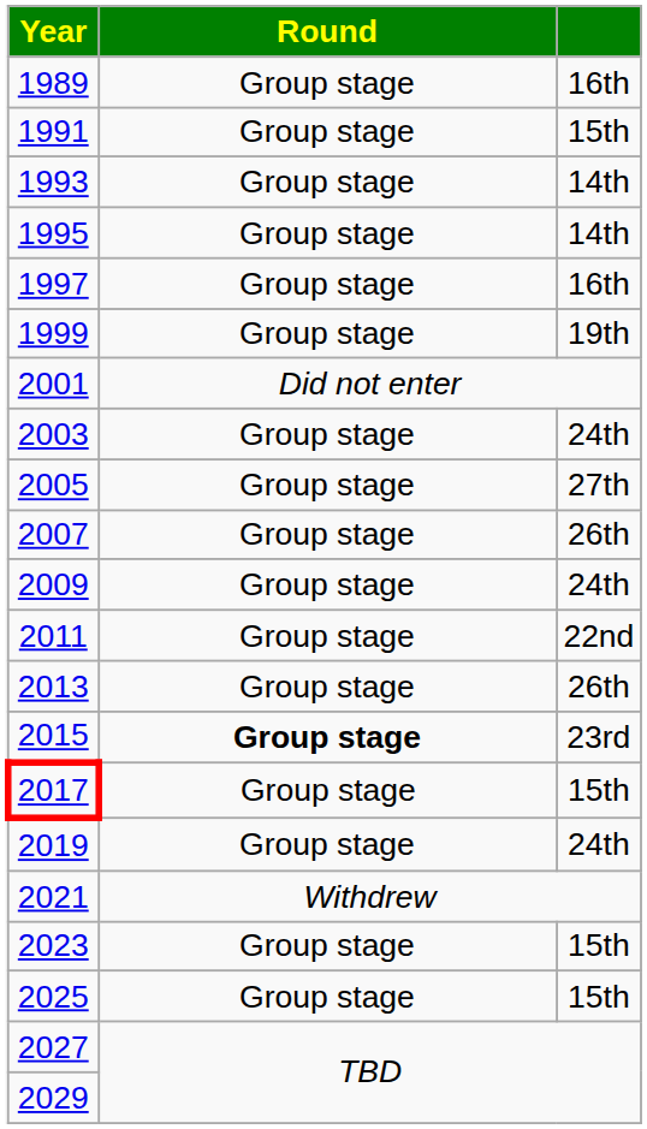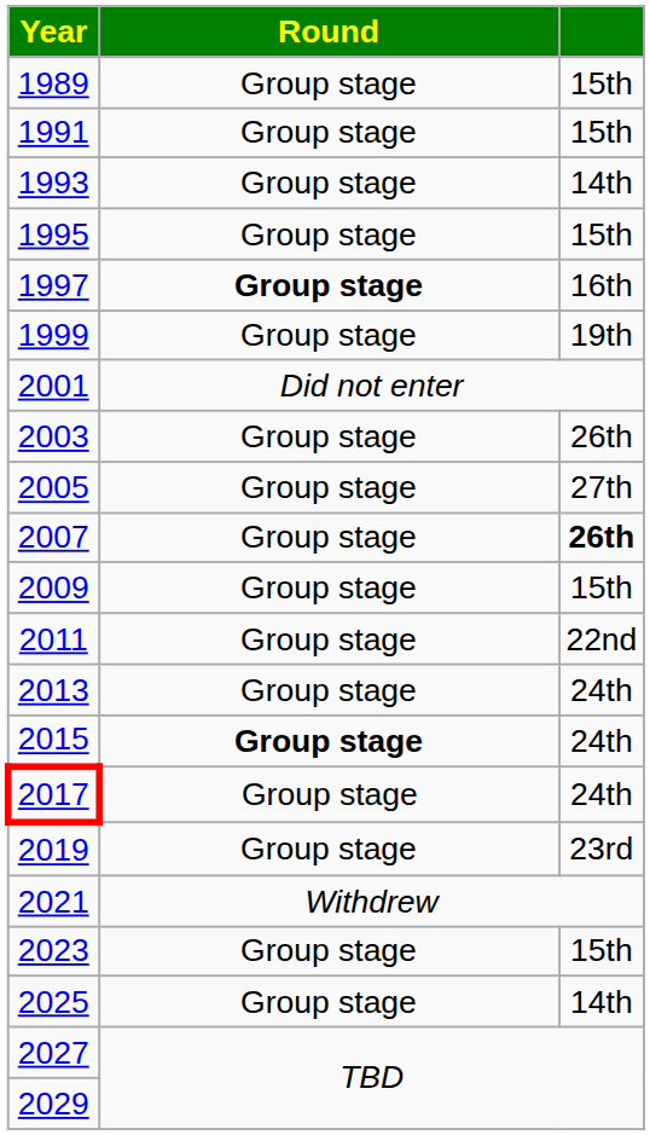1989 | column 3: 16th -> 15th
1995 | column 3: 14th -> 15th
1997 | Round: normal -> bold
2003 | column 3: 24th -> 26th
2007 | column 3: normal -> bold
2009 | column 3: 24th -> 15th
2013 | column 3: 26th -> 24th
2015 | column 3: 23rd -> 24th
2017 | column 3: 15th -> 24th
2019 | column 3: 24th -> 23rd
2025 | column 3: 15th -> 14th
